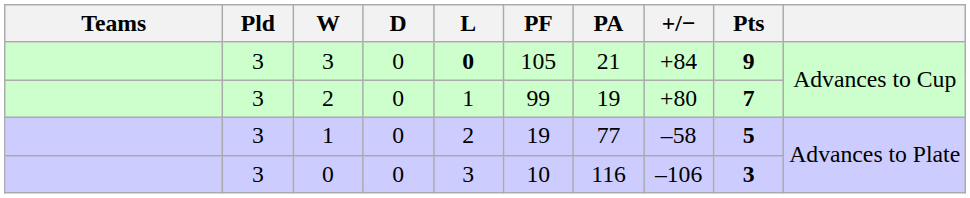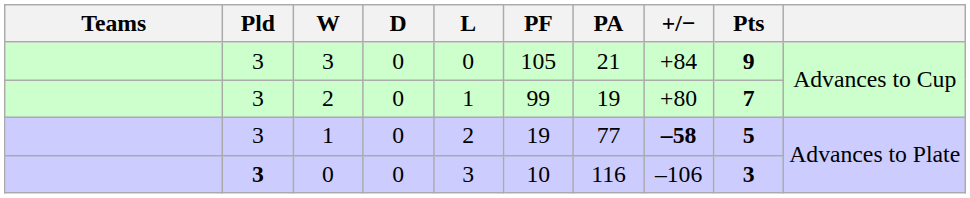row 2 | L: bold -> normal
row 4 | +/−: normal -> bold
row 5 | Pld: normal -> bold
